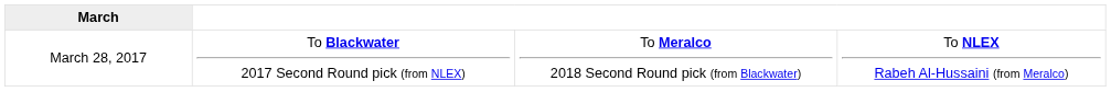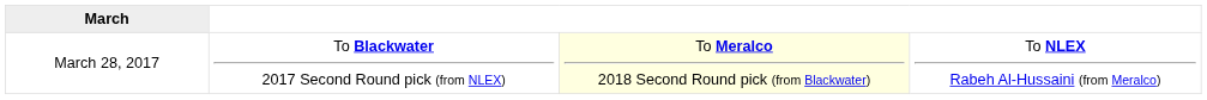March 28, 2017 | column 3: no background -> lightyellow background
